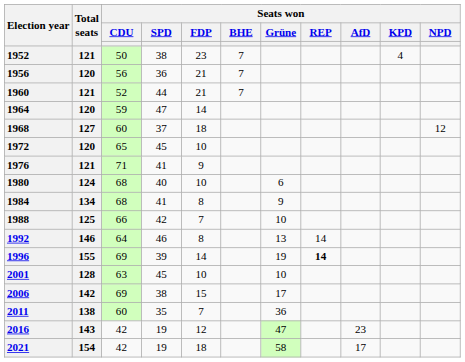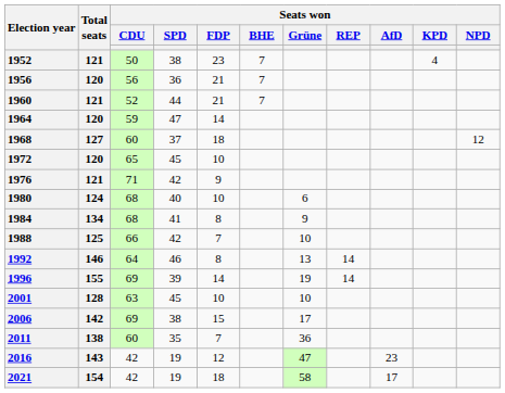1976 | Seats won / SPD: 41 -> 42
1996 | Seats won / REP: bold -> normal
